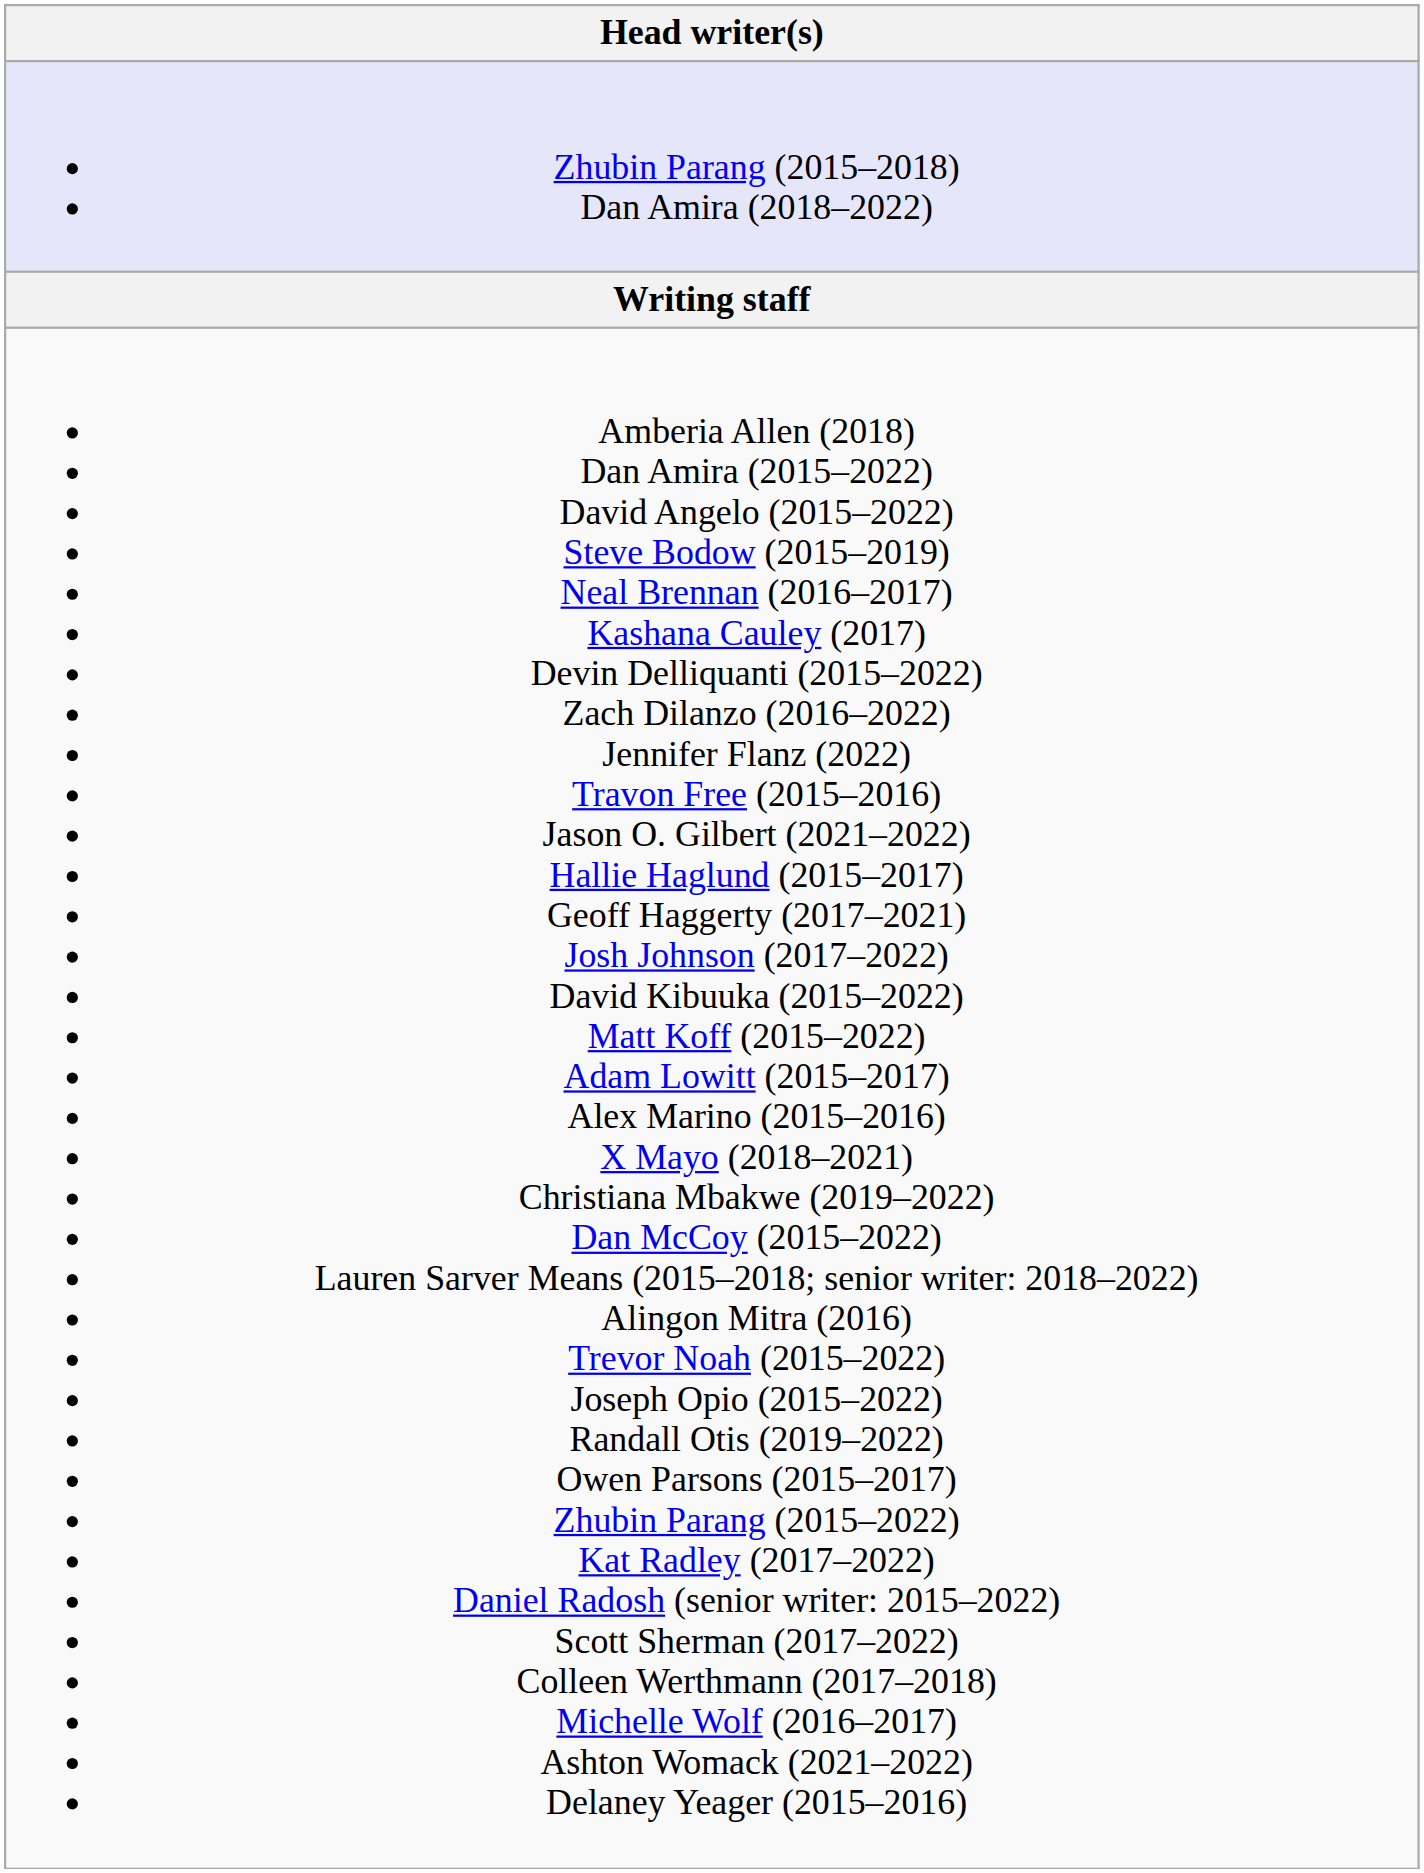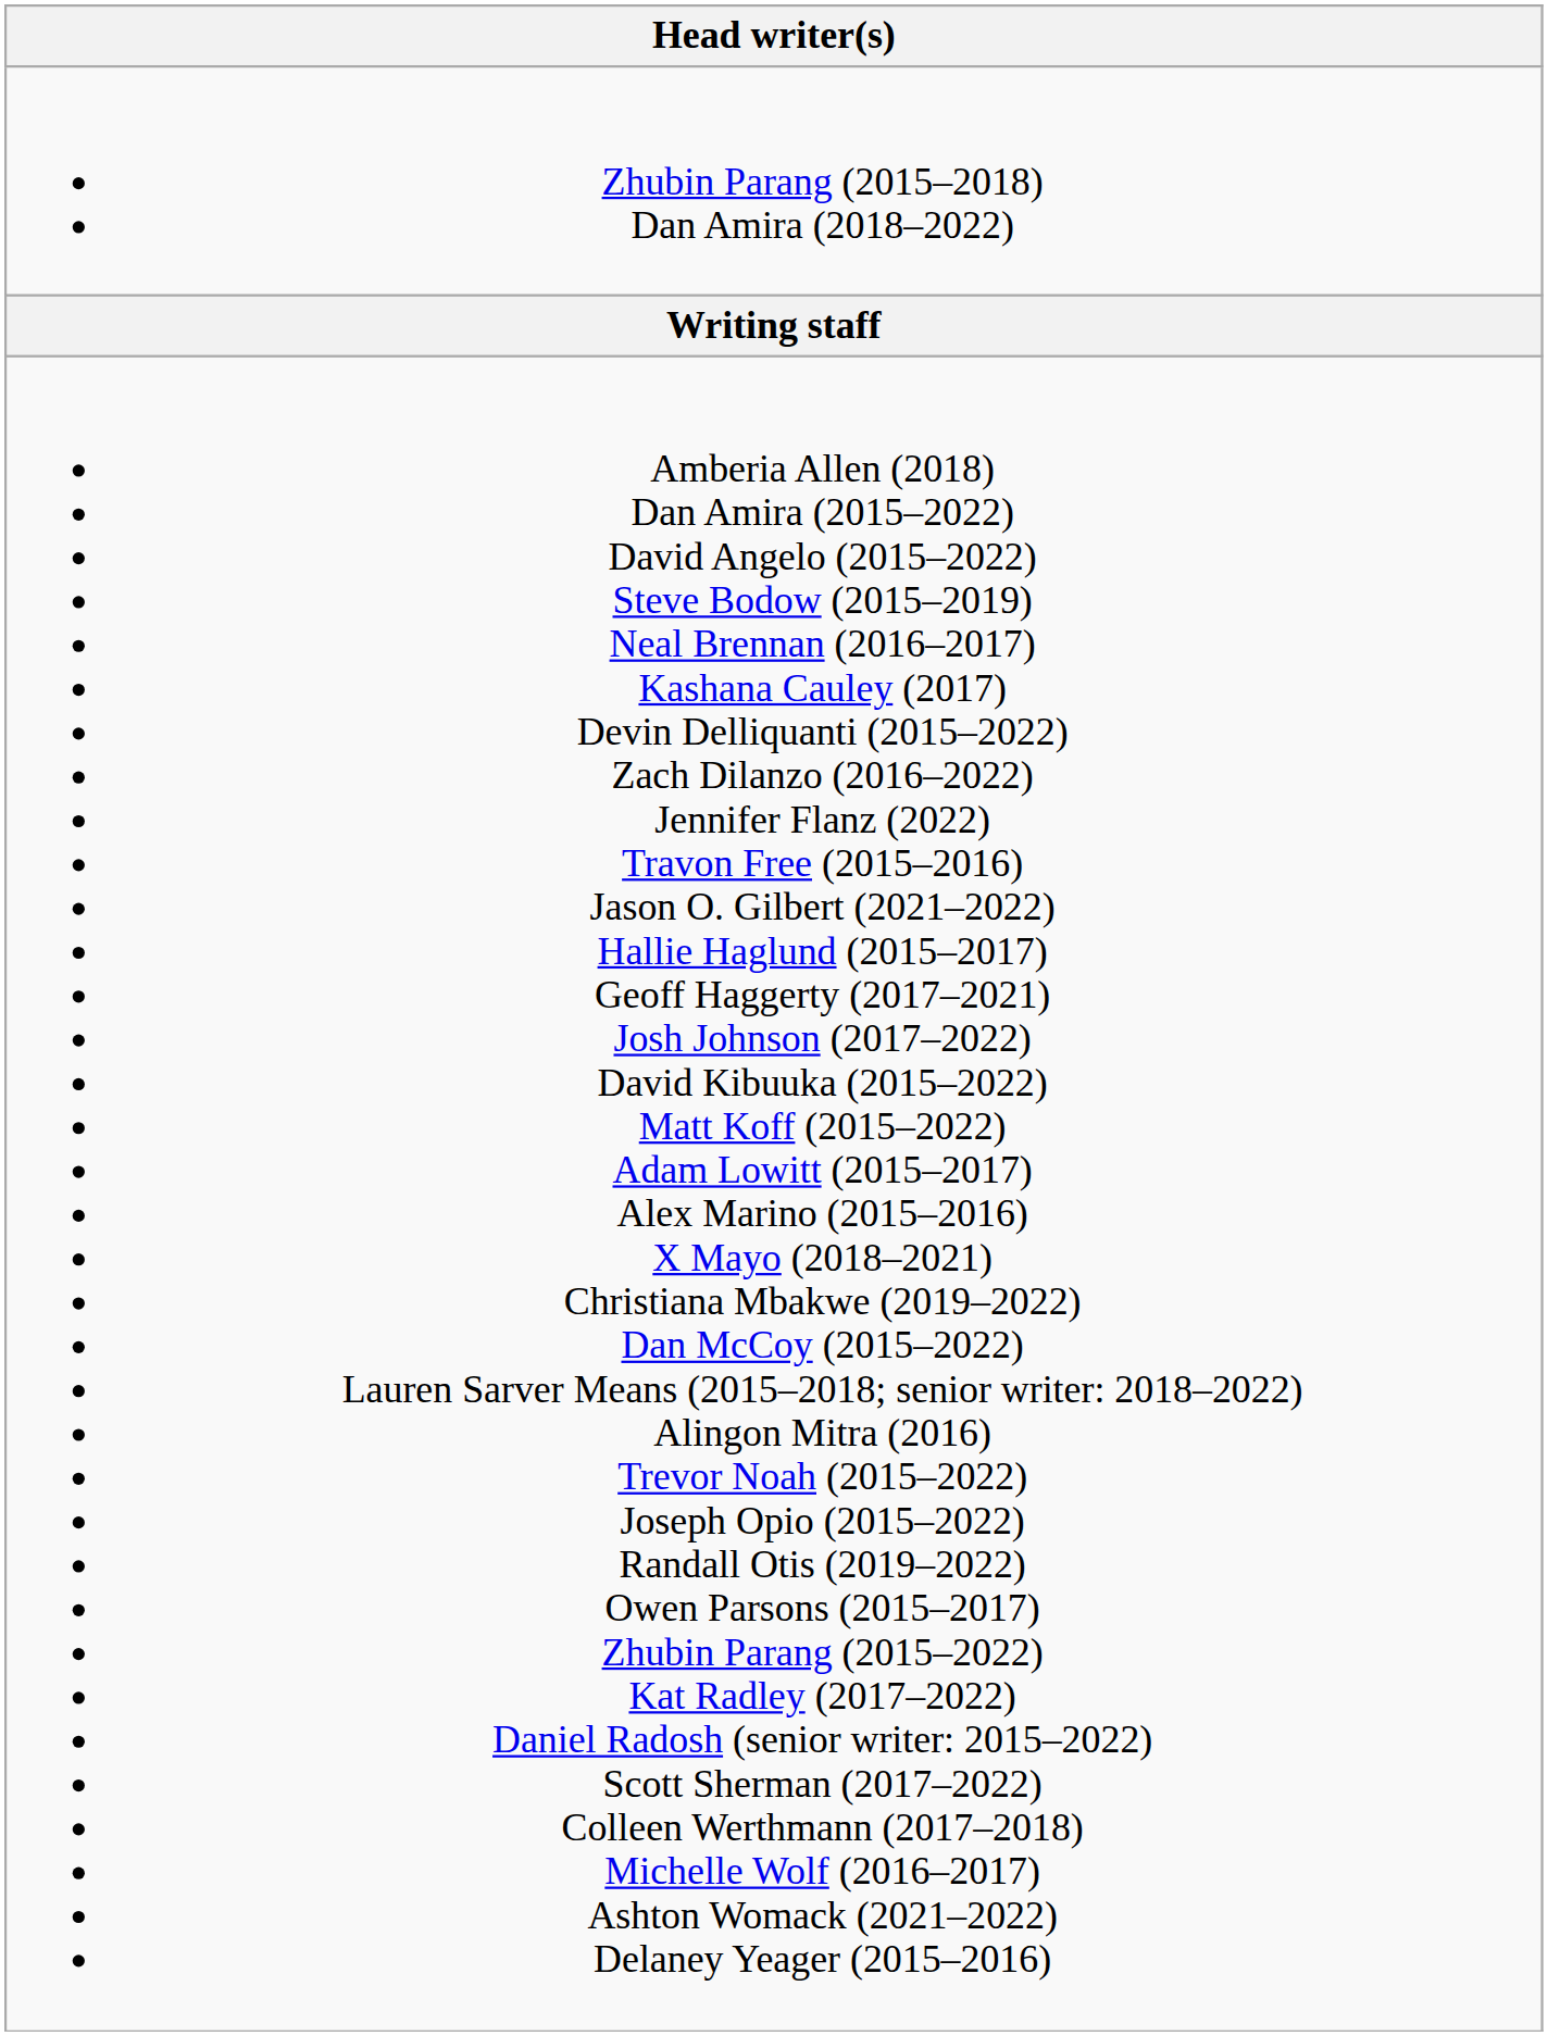row 2 | column 1: lavender background -> no background
